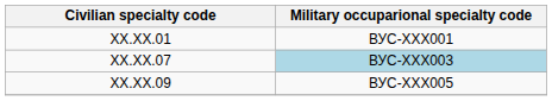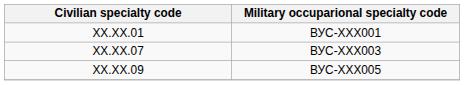XX.XX.07 | Military occuparional specialty code: lightblue background -> no background
